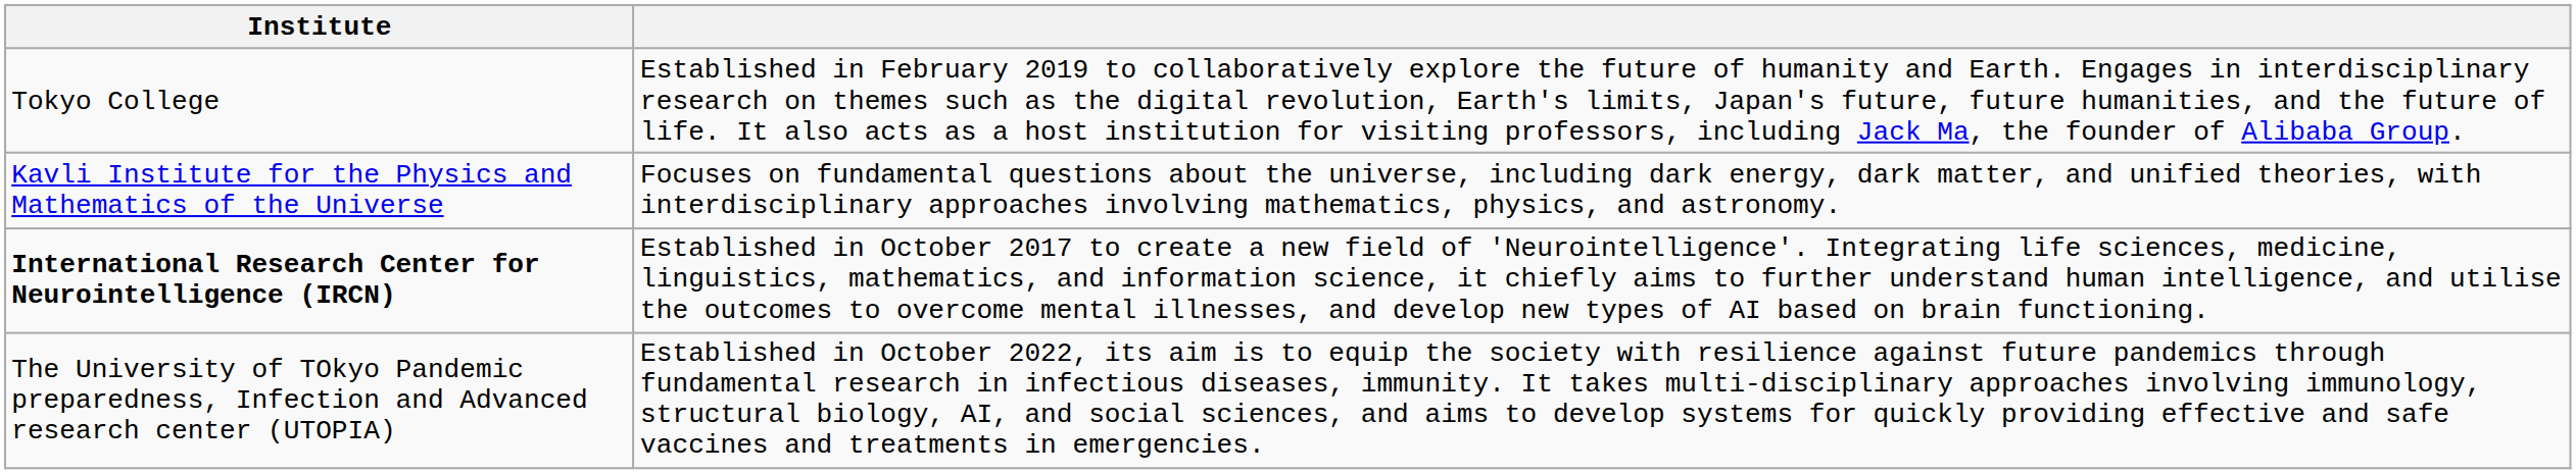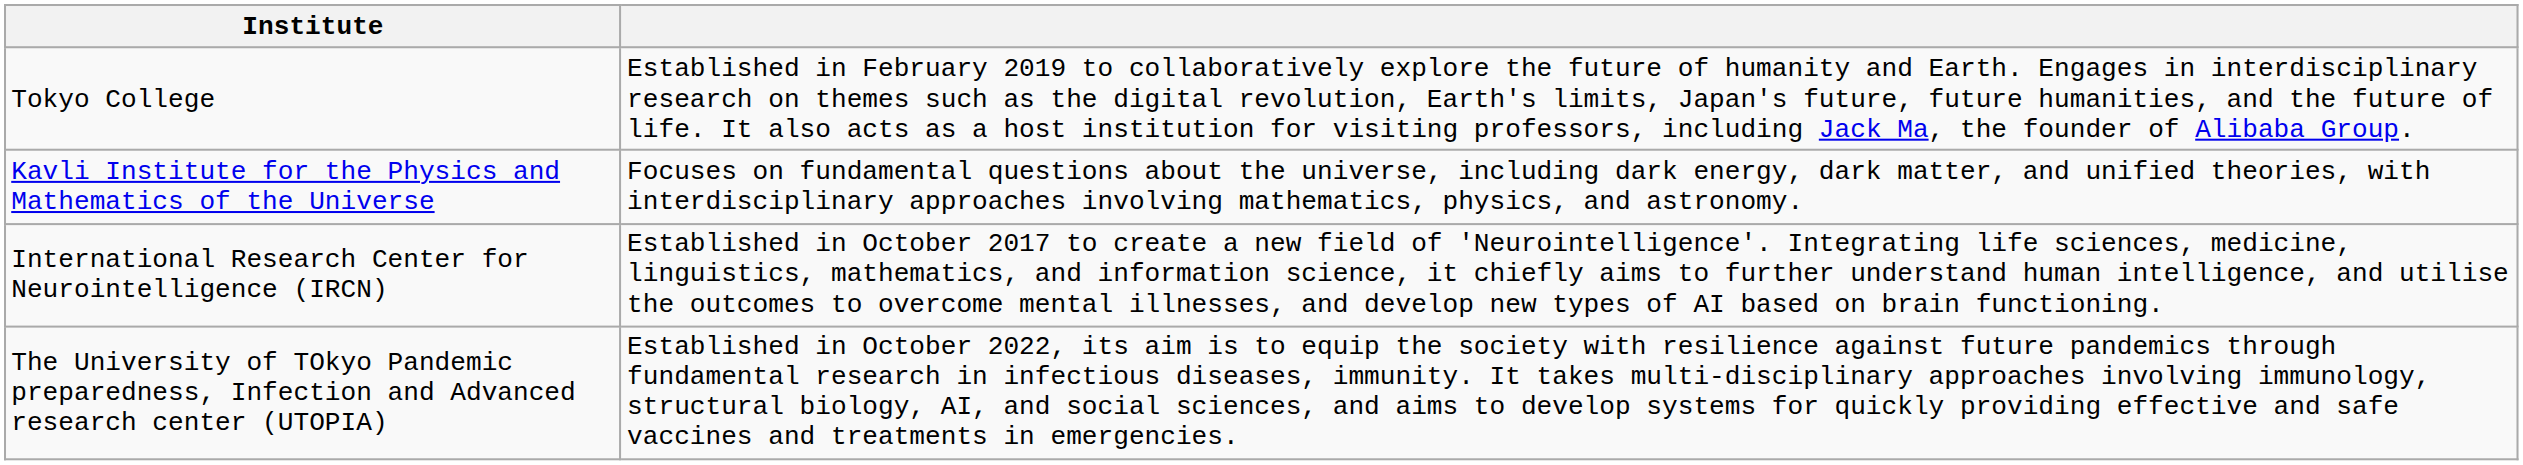International Research Center for Neurointelligence (IRCN) | Institute: bold -> normal
